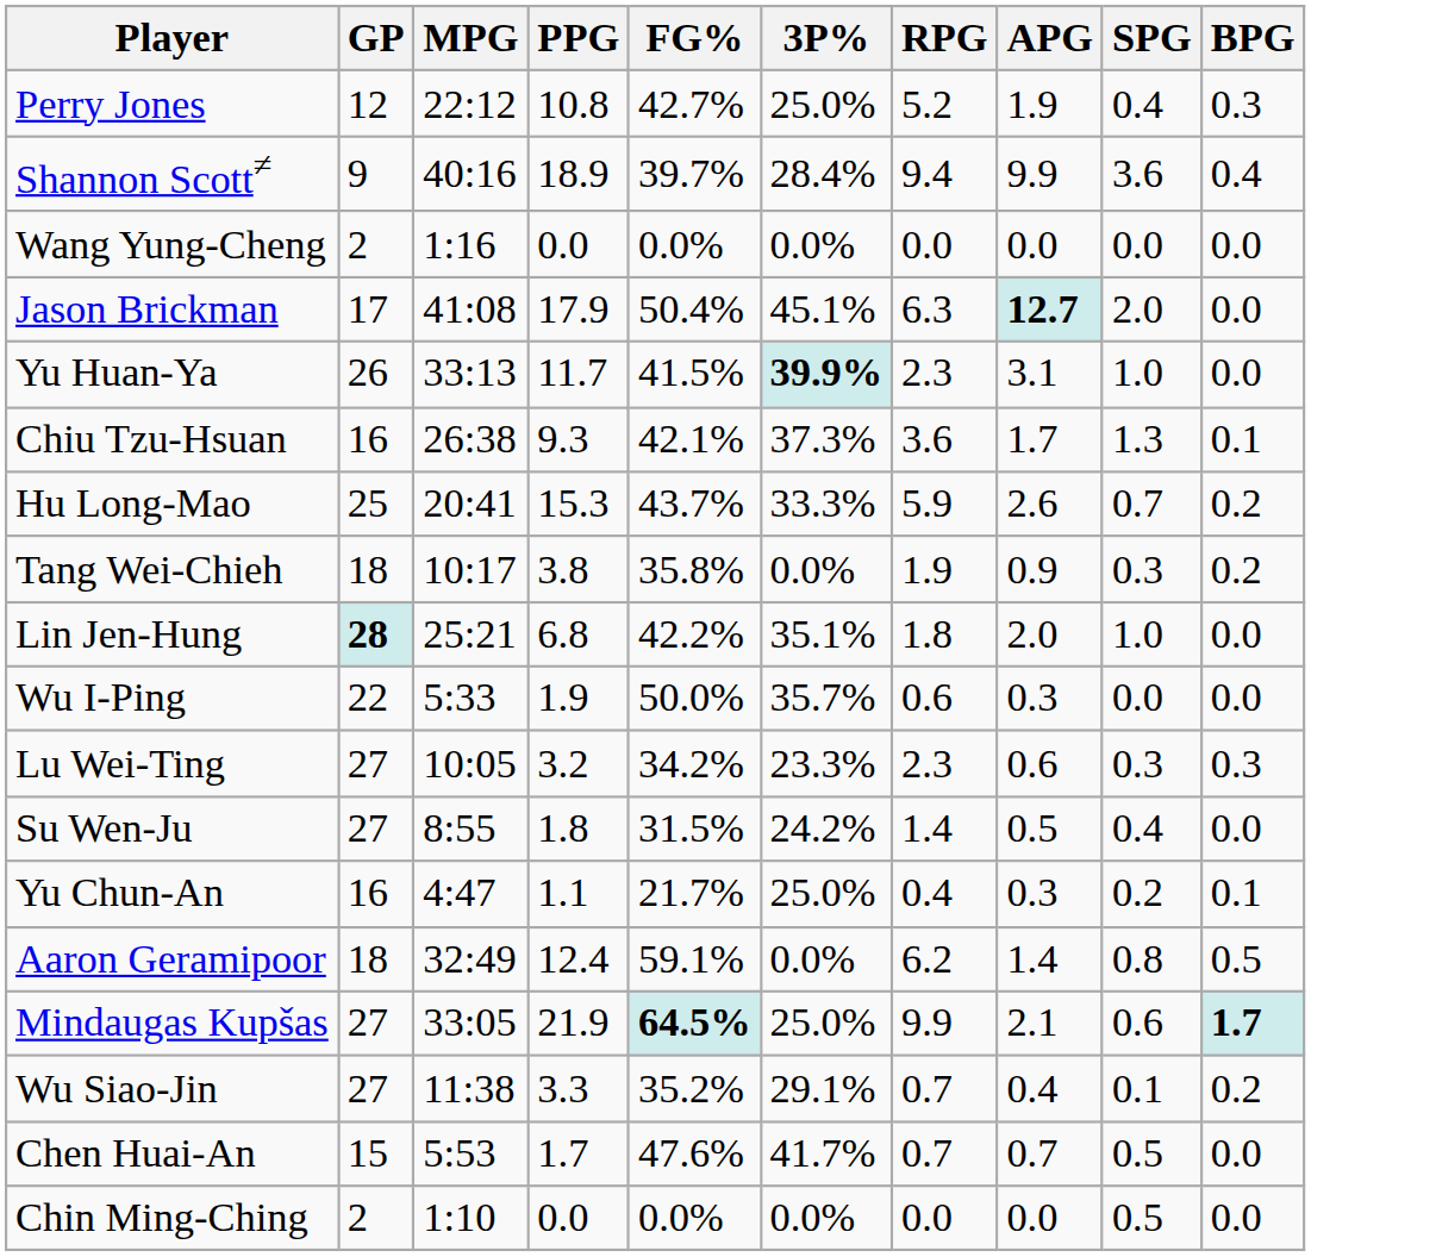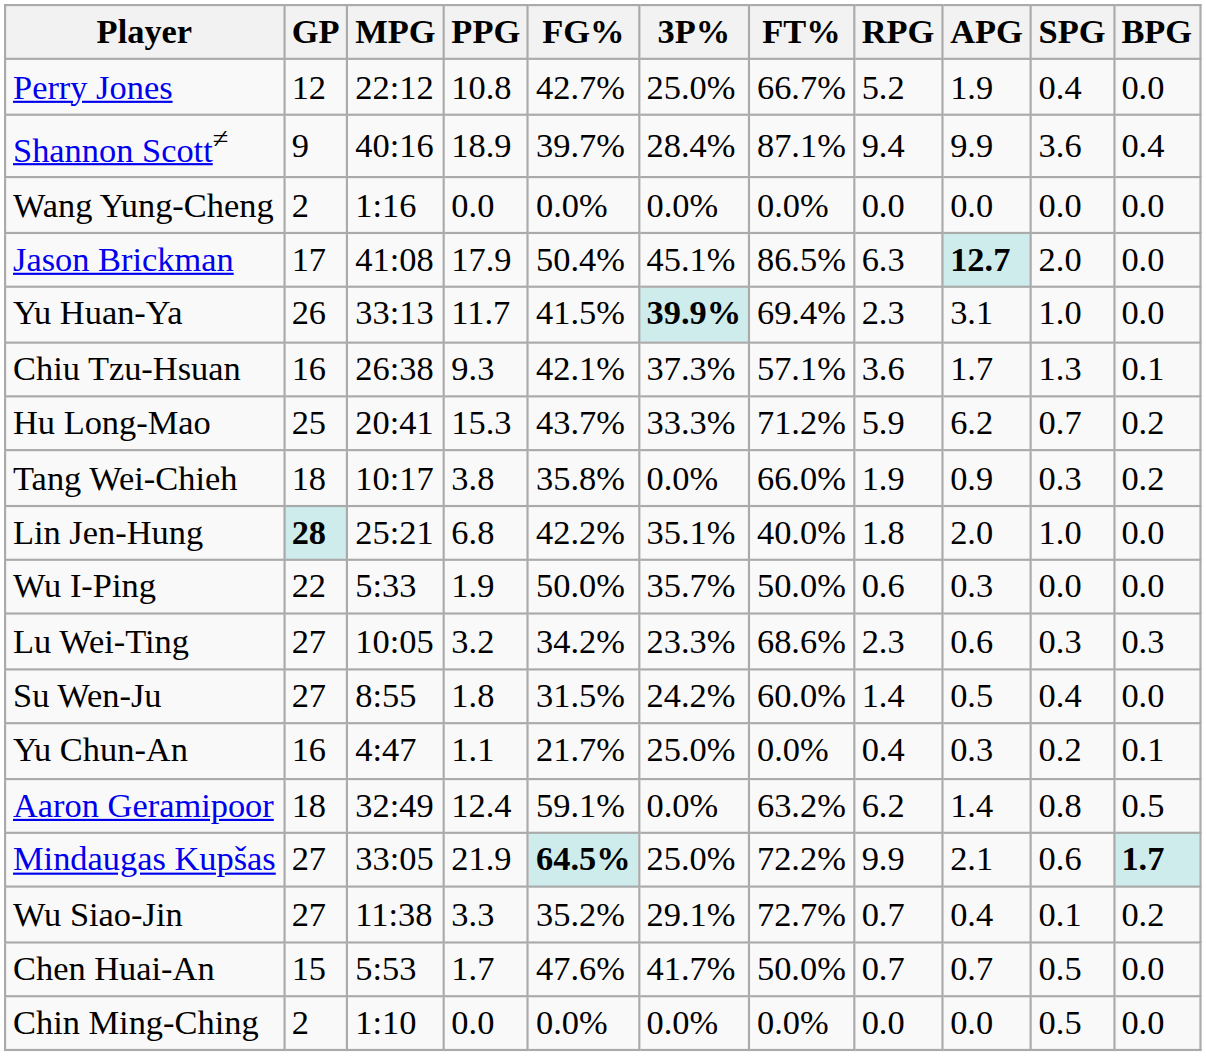+ column: FT% | 66.7% | 87.1% | 0.0% | 86.5% | 69.4% | 57.1% | 71.2% | 66.0% | 40.0% | 50.0% | 68.6% | 60.0% | 0.0% | 63.2% | 72.2% | 72.7% | 50.0% | 0.0%
Perry Jones | BPG: 0.3 -> 0.0
Hu Long-Mao | APG: 2.6 -> 6.2
